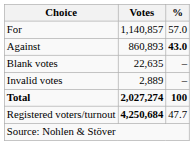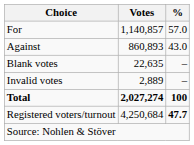Against | %: bold -> normal
Registered voters/turnout | Votes: bold -> normal
Registered voters/turnout | %: normal -> bold
